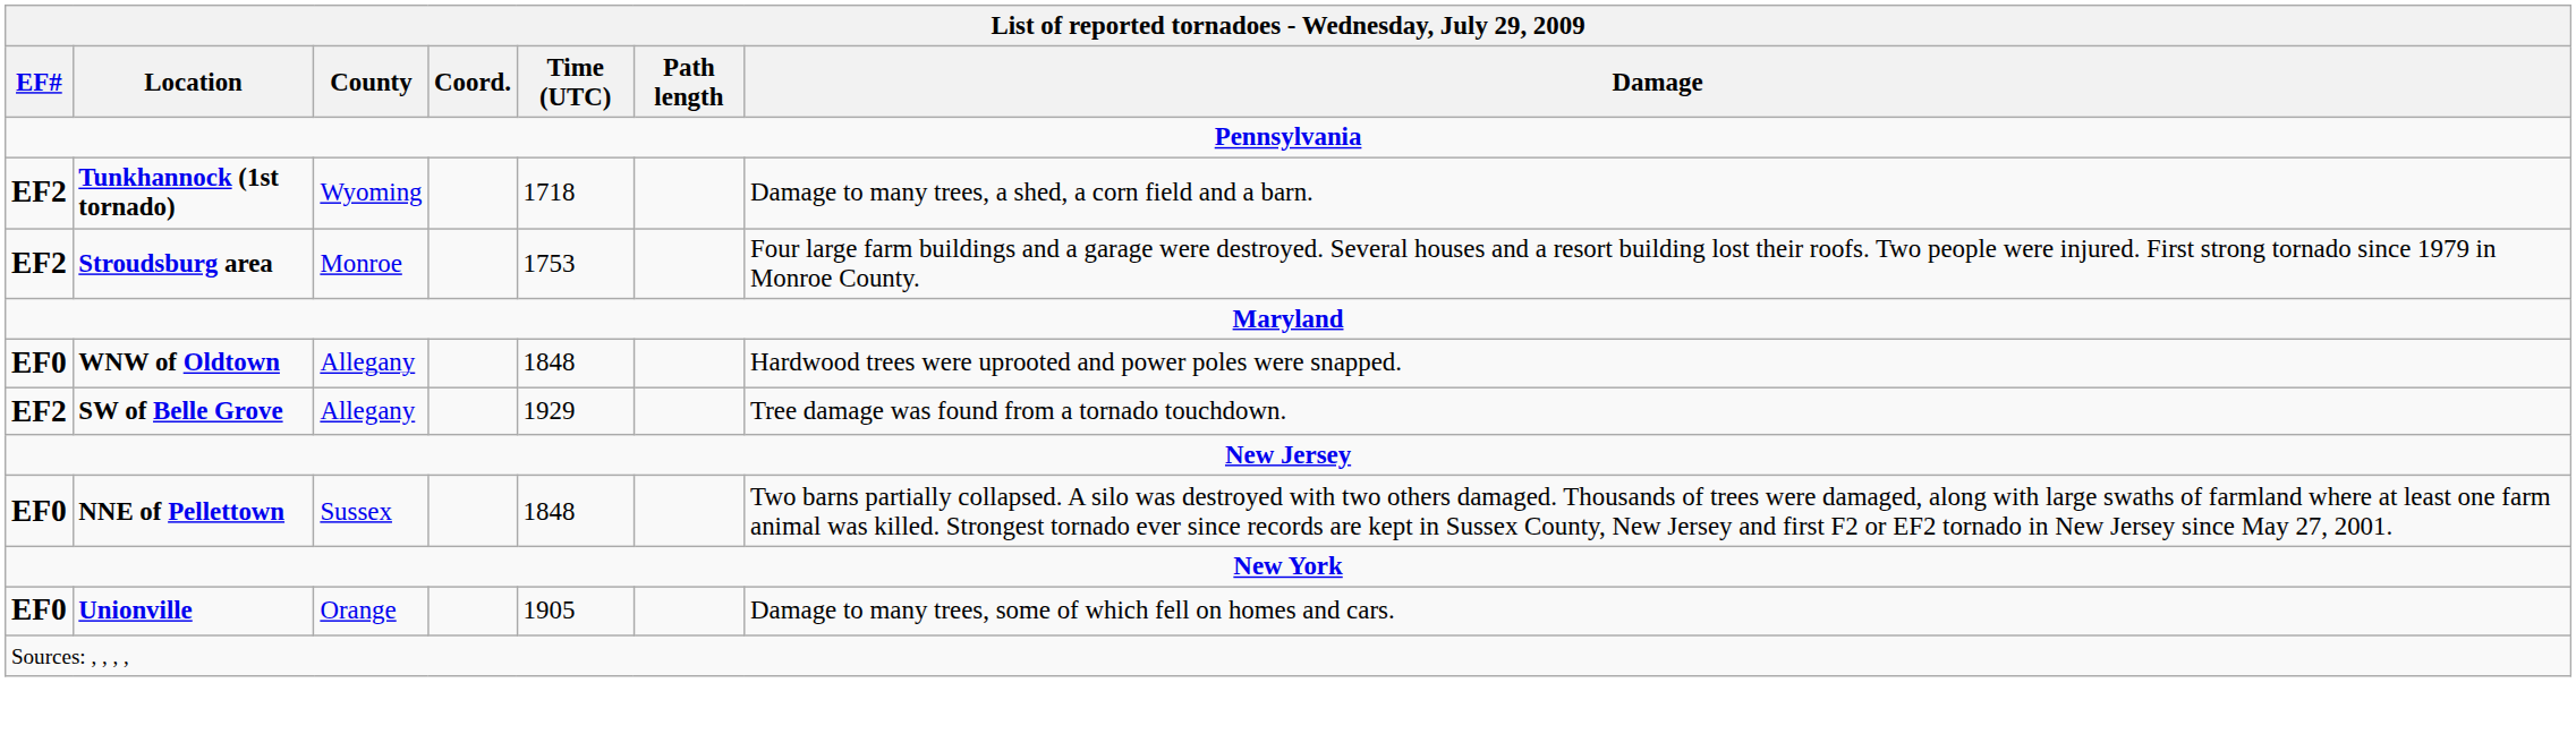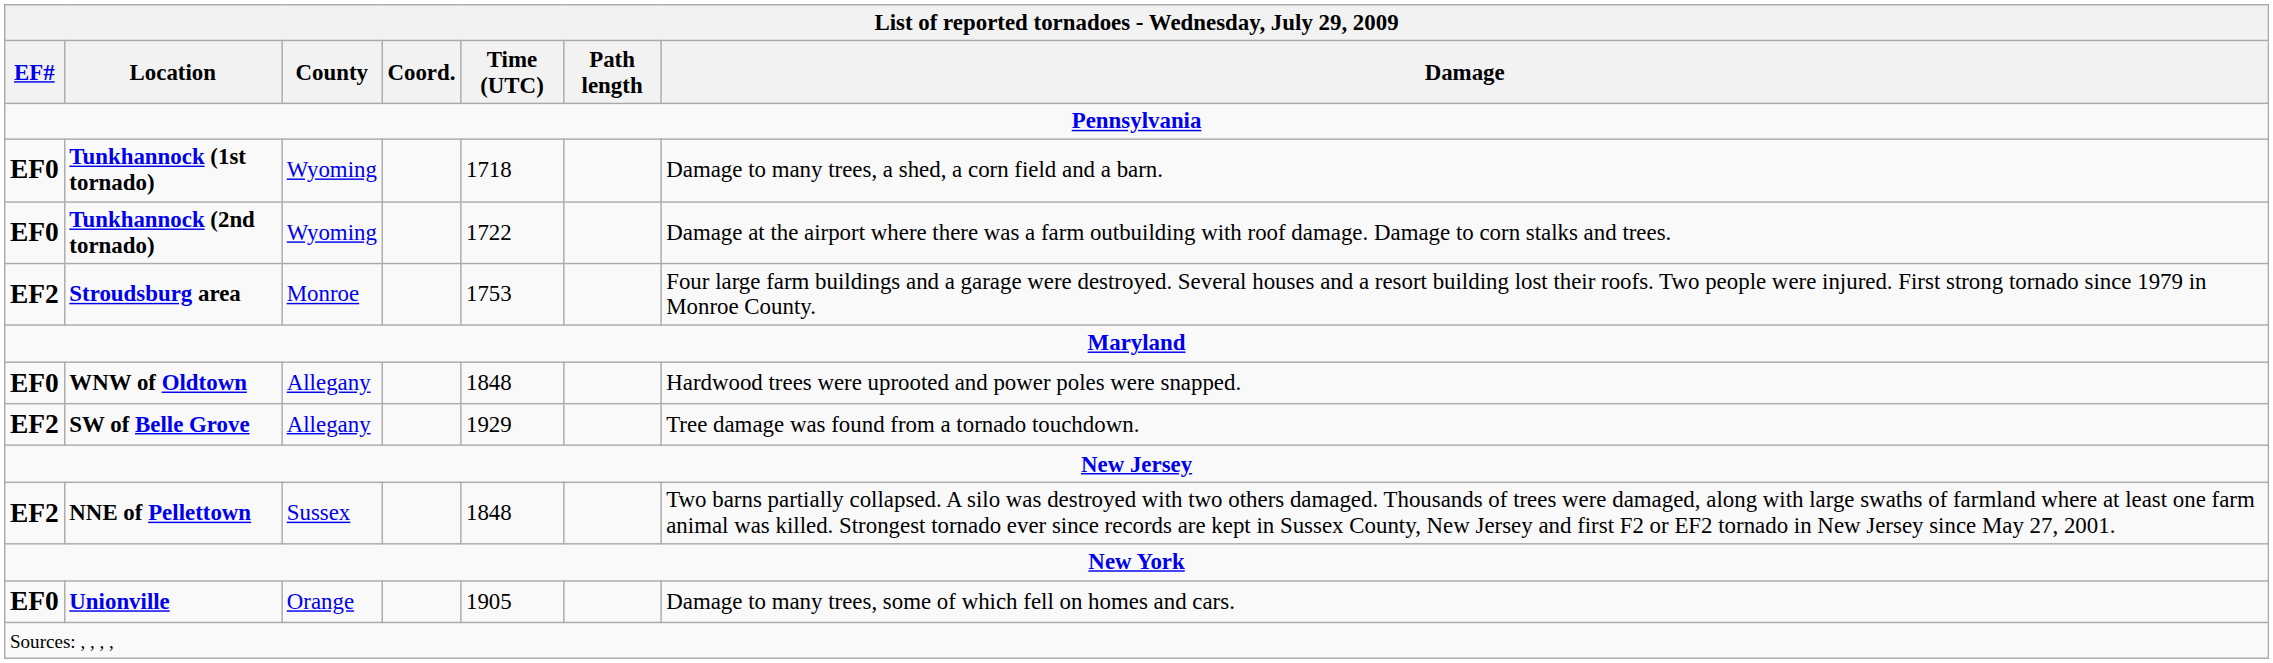Tunkhannock (1st tornado) | EF#: EF2 -> EF0
+ row: EF0 | Tunkhannock (2nd tornado) | Wyoming | 1722 | Damage at the airport where there was a farm outbuilding with roof damage. Damage to corn stalks and trees.
NNE of Pellettown | EF#: EF0 -> EF2
